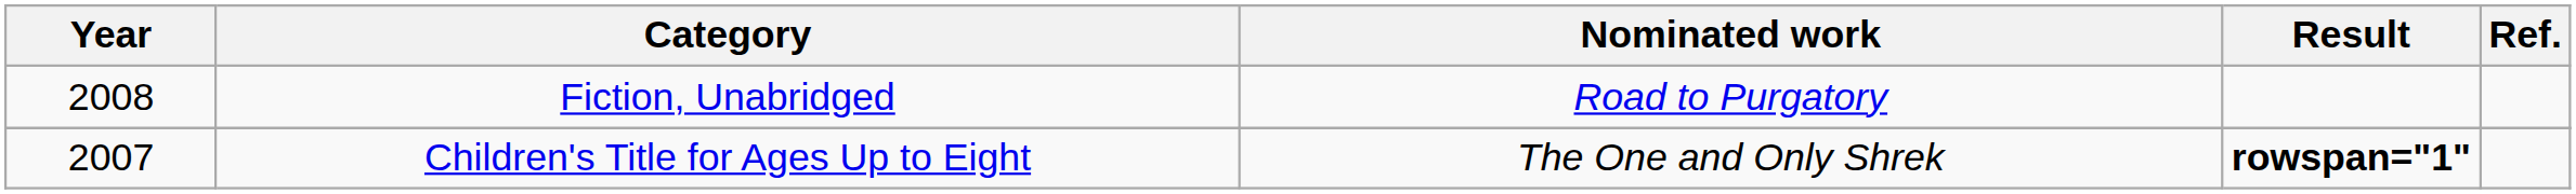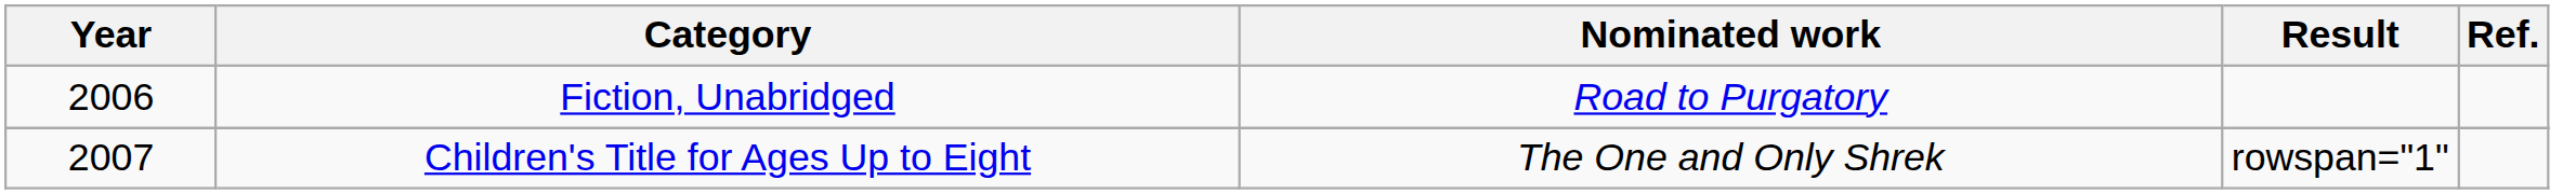Fiction, Unabridged | Year: 2008 -> 2006
Children's Title for Ages Up to Eight | Result: bold -> normal
